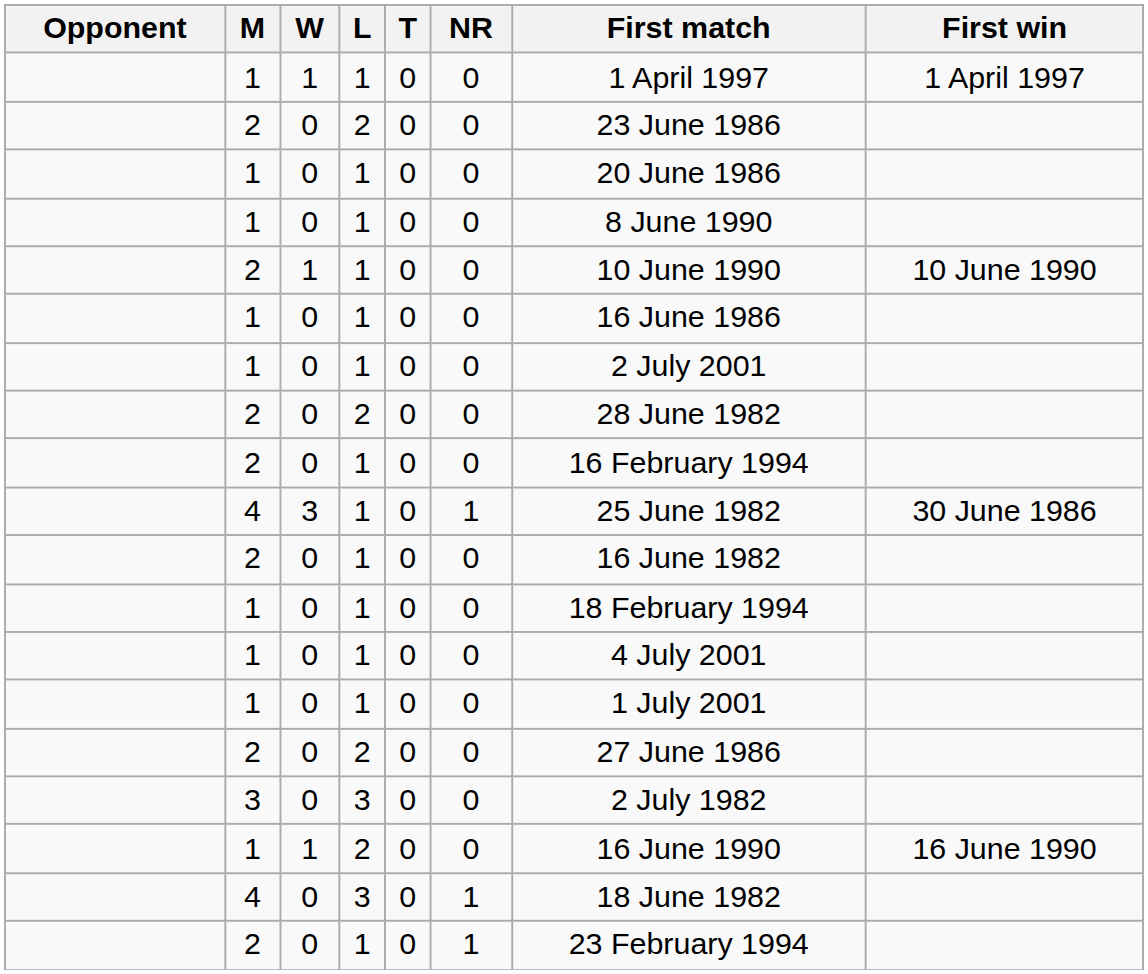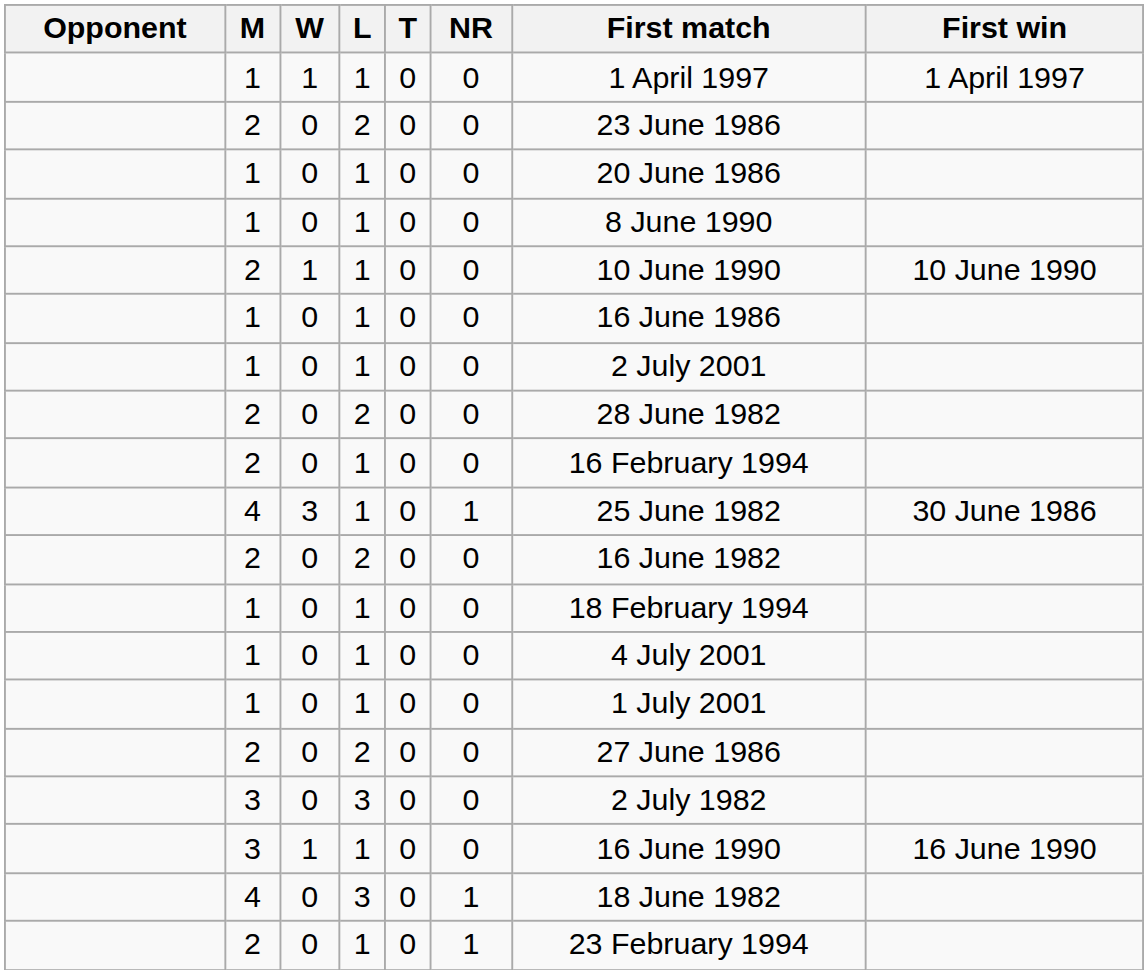row 12 | L: 1 -> 2
row 18 | M: 1 -> 3
row 18 | L: 2 -> 1
